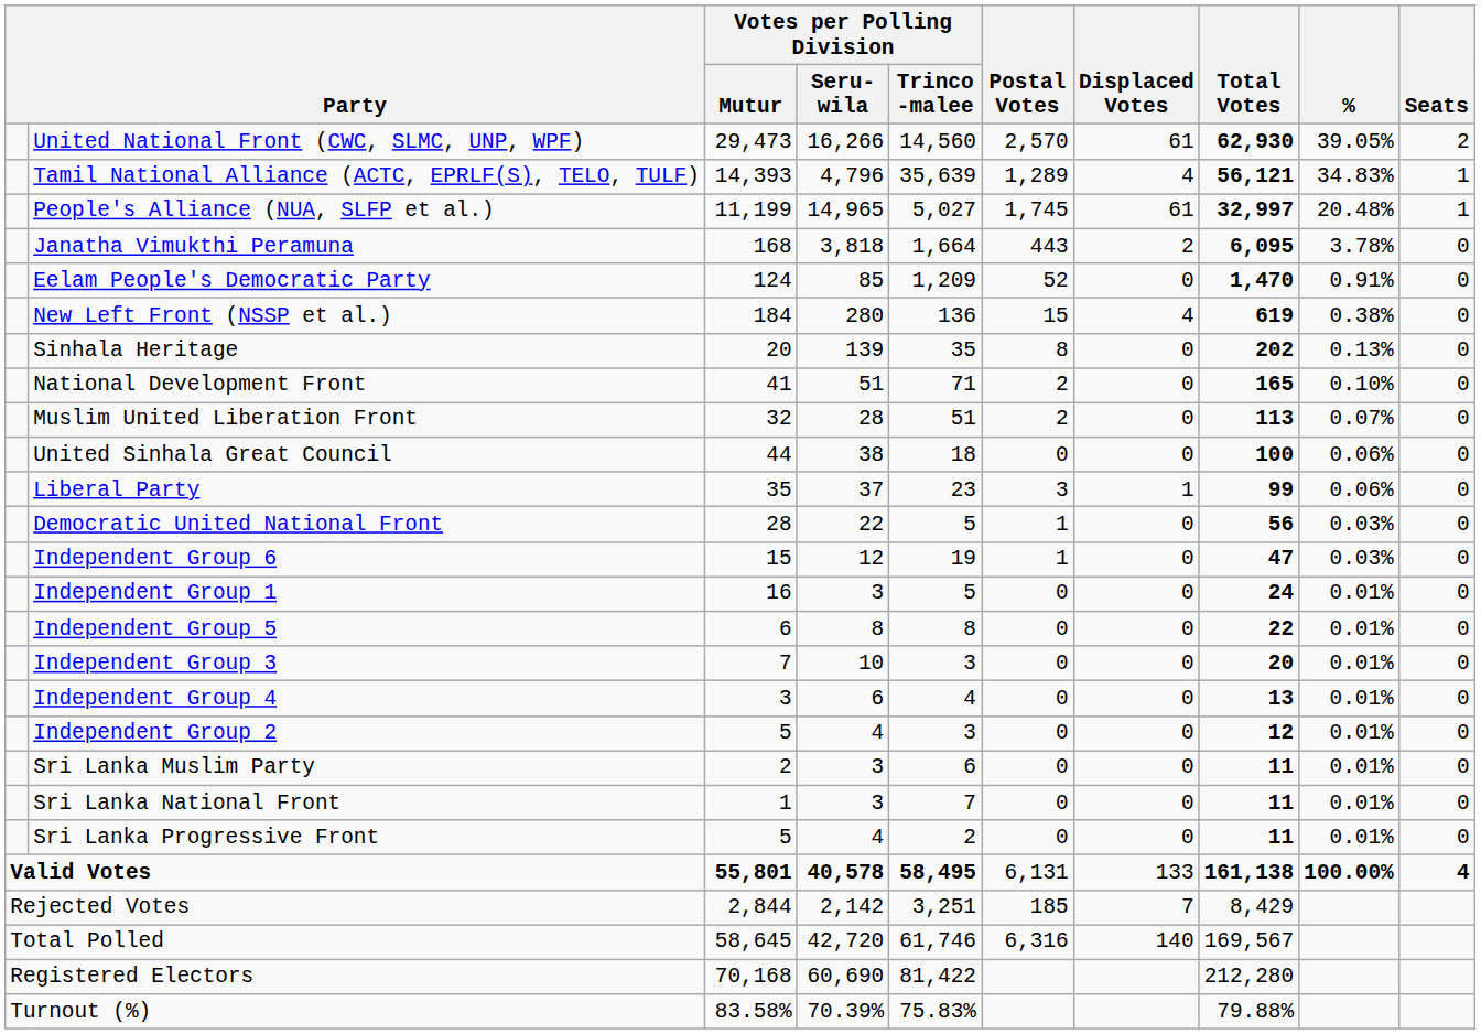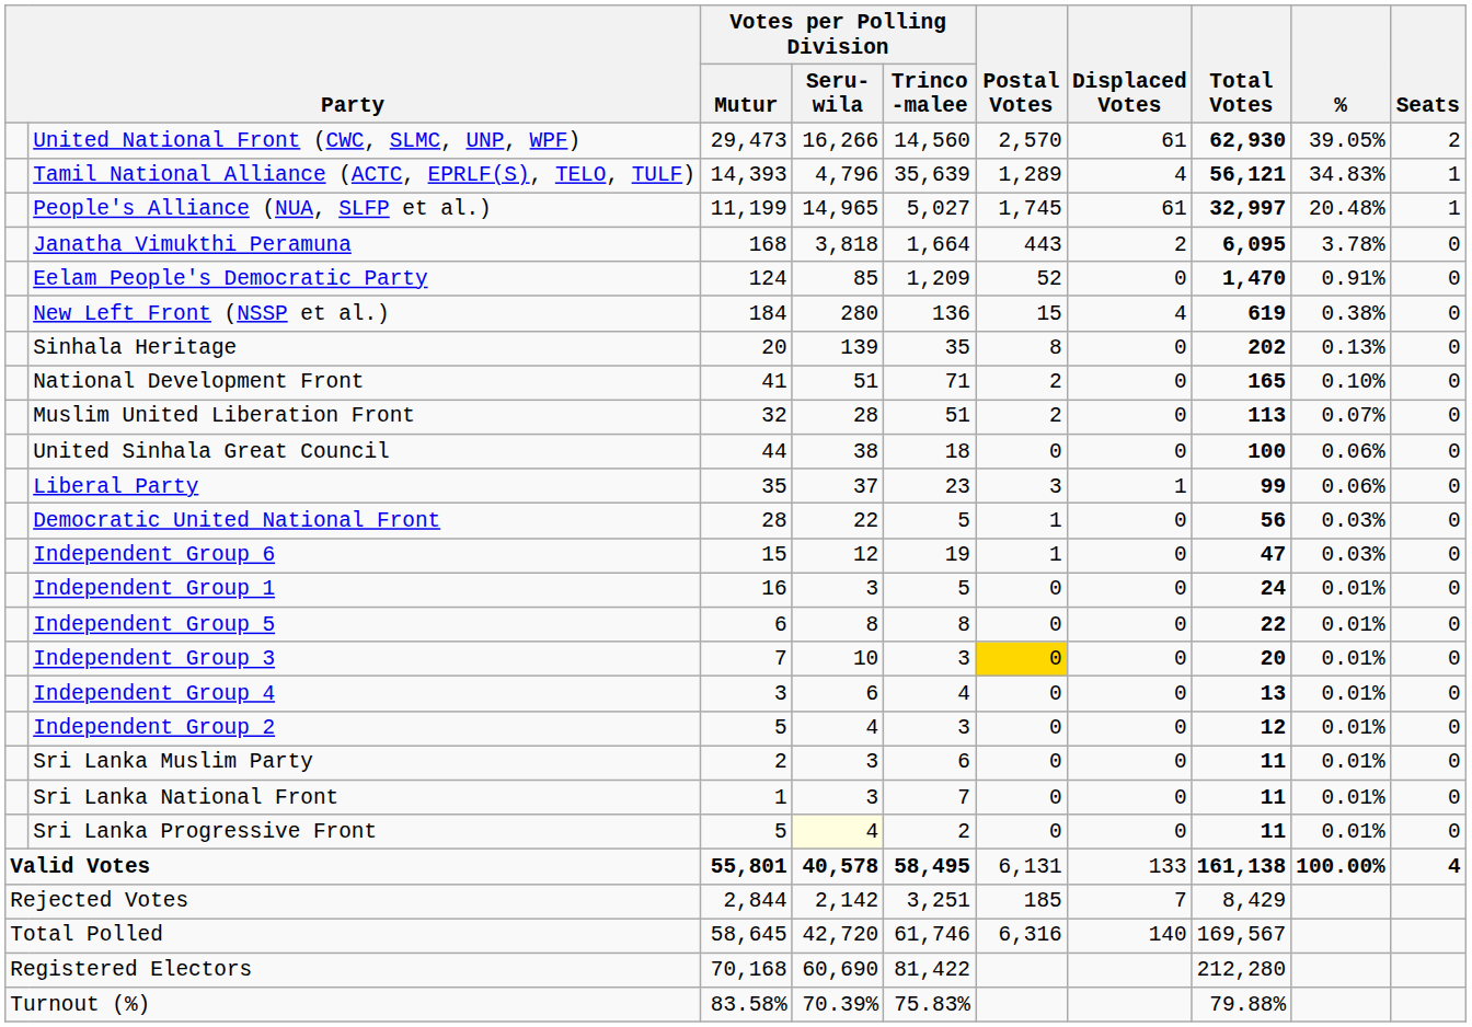Independent Group 3 | Postal Votes: no background -> gold background
Sri Lanka Progressive Front | Votes per Polling Division / Seru- wila: no background -> lightyellow background
